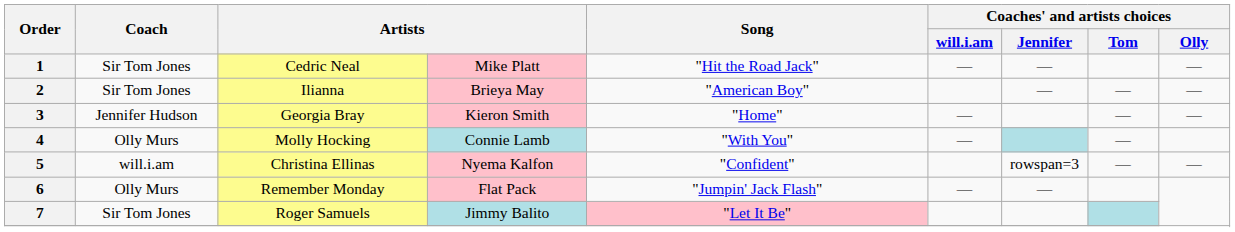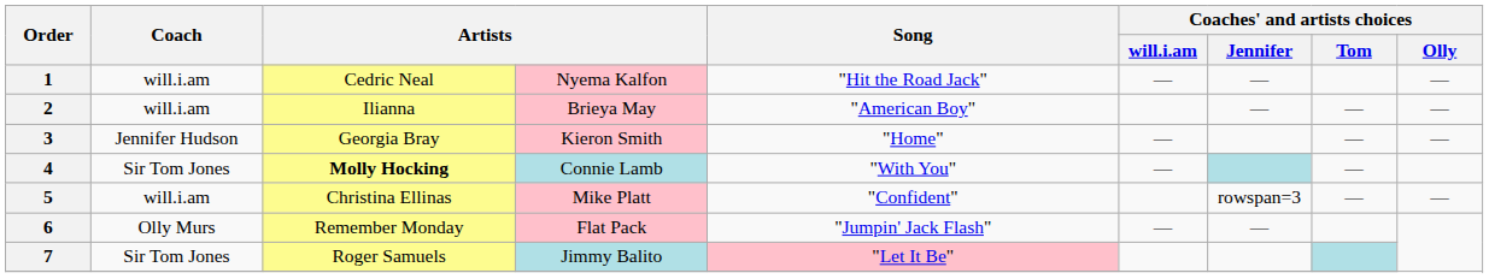1 | Coach: Sir Tom Jones -> will.i.am
1 | column 4: Mike Platt -> Nyema Kalfon
2 | Coach: Sir Tom Jones -> will.i.am
4 | Coach: Olly Murs -> Sir Tom Jones
4 | column 3: normal -> bold
5 | column 4: Nyema Kalfon -> Mike Platt
